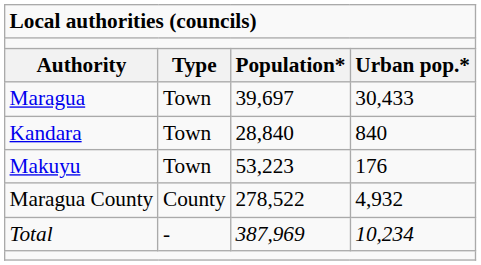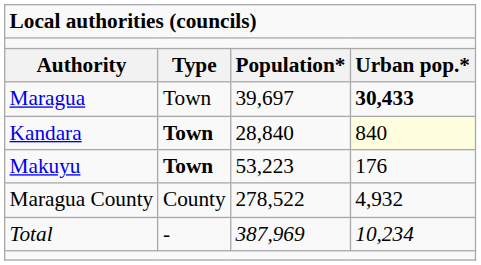Maragua | column 4: normal -> bold
Kandara | column 2: normal -> bold
Kandara | column 4: no background -> lightyellow background
Makuyu | column 2: normal -> bold
